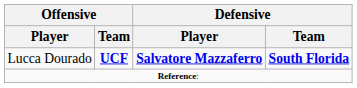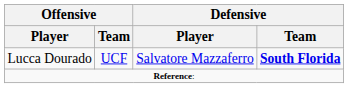Lucca Dourado | Offensive / Team: bold -> normal
Lucca Dourado | Defensive / Player: bold -> normal
